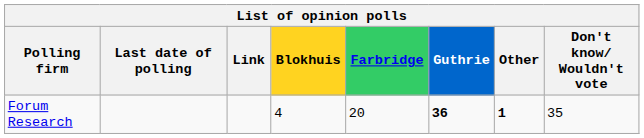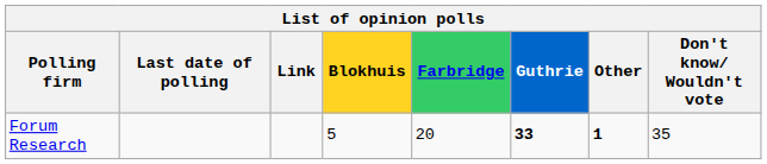Forum Research | Blokhuis: 4 -> 5
Forum Research | Guthrie: 36 -> 33
